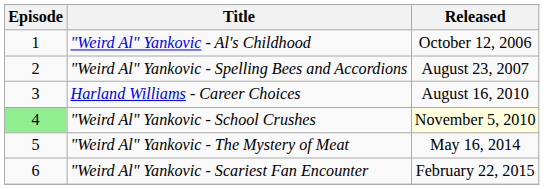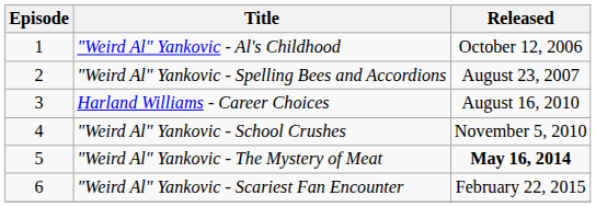"Weird Al" Yankovic - School Crushes | Episode: lightgreen background -> no background
"Weird Al" Yankovic - School Crushes | Released: lightyellow background -> no background
"Weird Al" Yankovic - The Mystery of Meat | Released: normal -> bold
